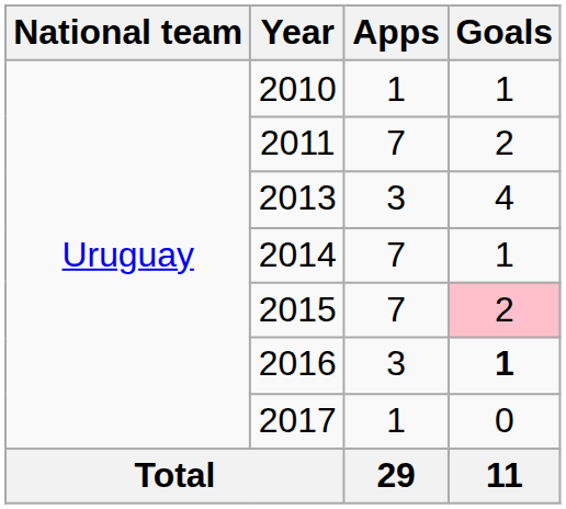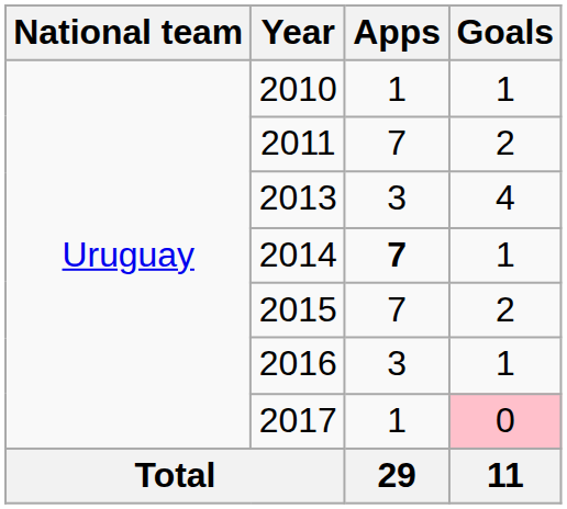2014 | Apps: normal -> bold
2015 | Goals: pink background -> no background
2016 | Goals: bold -> normal
2017 | Goals: no background -> pink background
